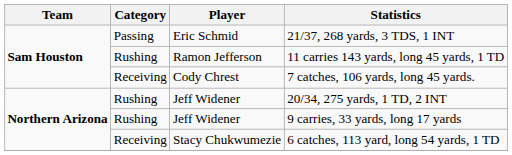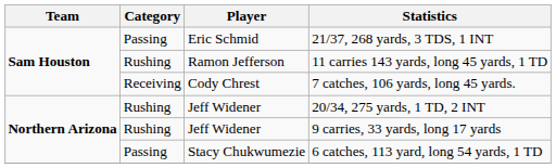6 catches, 113 yard, long 54 yards, 1 TD | Category: Receiving -> Passing
